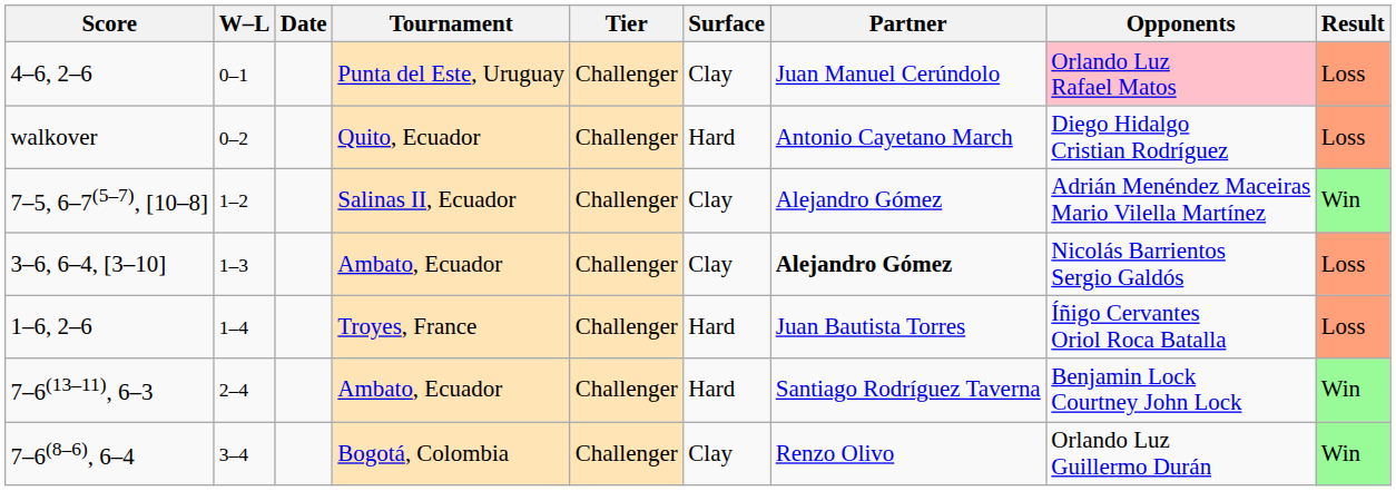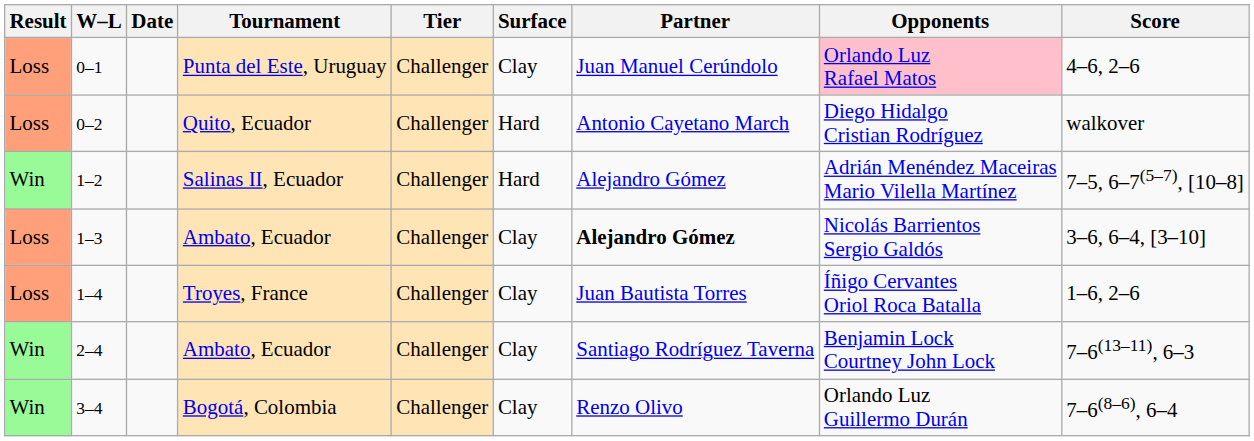columns swapped: Result <-> Score
1–2 | Surface: Clay -> Hard
1–4 | Surface: Hard -> Clay
2–4 | Surface: Hard -> Clay
